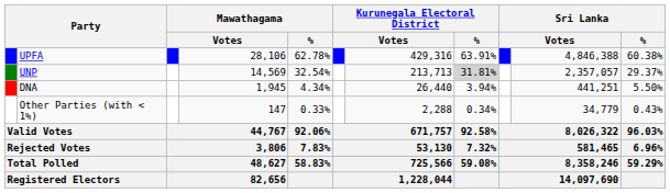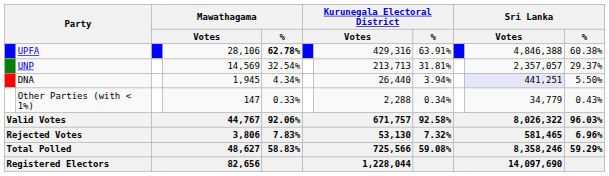UPFA | Mawathagama / %: normal -> bold
UNP | Kurunegala Electoral District / %: lightgrey background -> no background
DNA | column 10: no background -> lavender background
